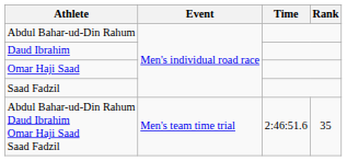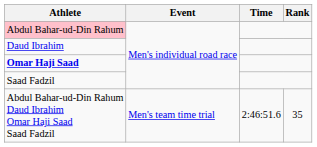Abdul Bahar-ud-Din Rahum | Athlete: no background -> pink background
Omar Haji Saad | Athlete: normal -> bold
